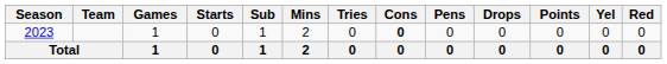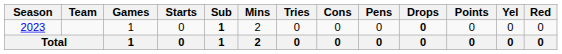2023 | Sub: normal -> bold
2023 | Cons: bold -> normal
2023 | Drops: normal -> bold
